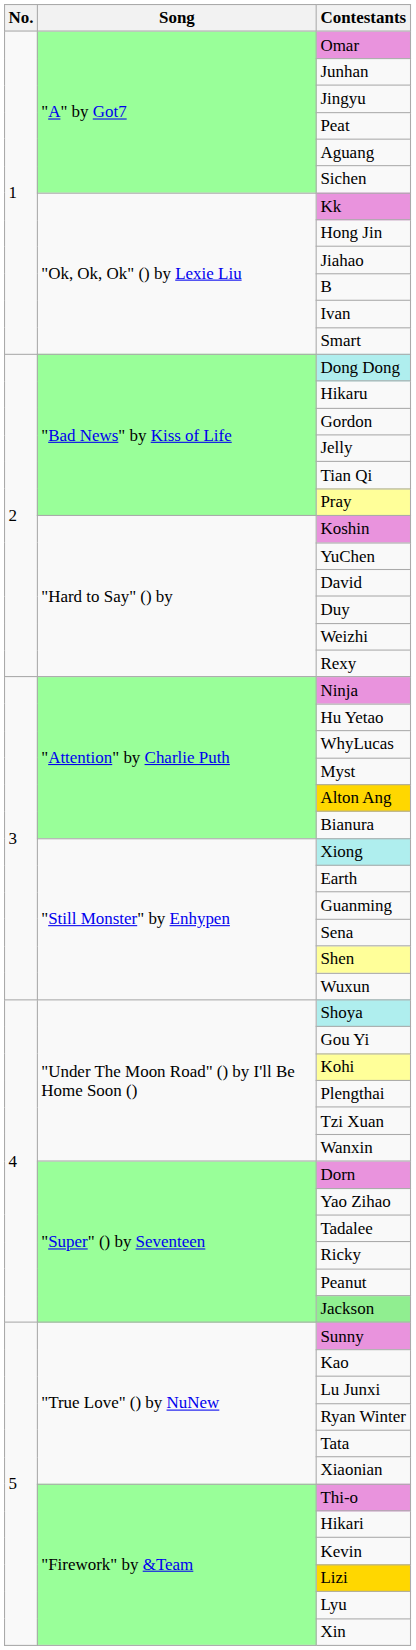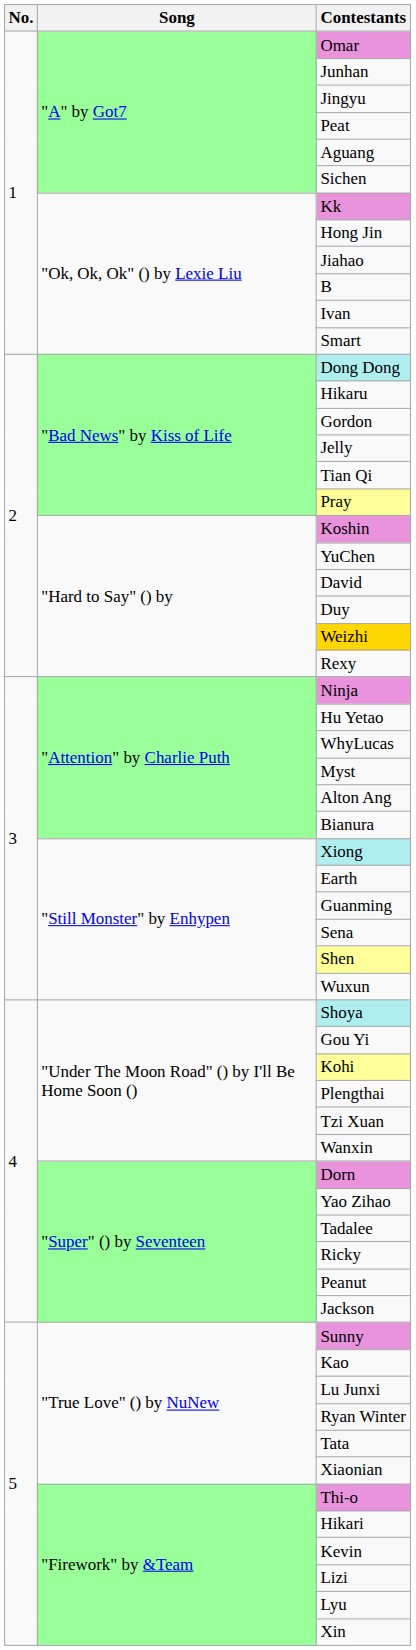Weizhi | Contestants: no background -> gold background
Alton Ang | Contestants: gold background -> no background
Jackson | Contestants: lightgreen background -> no background
Lizi | Contestants: gold background -> no background
